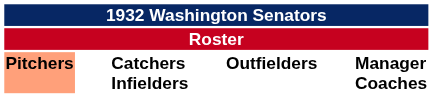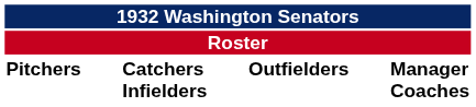Pitchers | column 1: lightsalmon background -> no background
